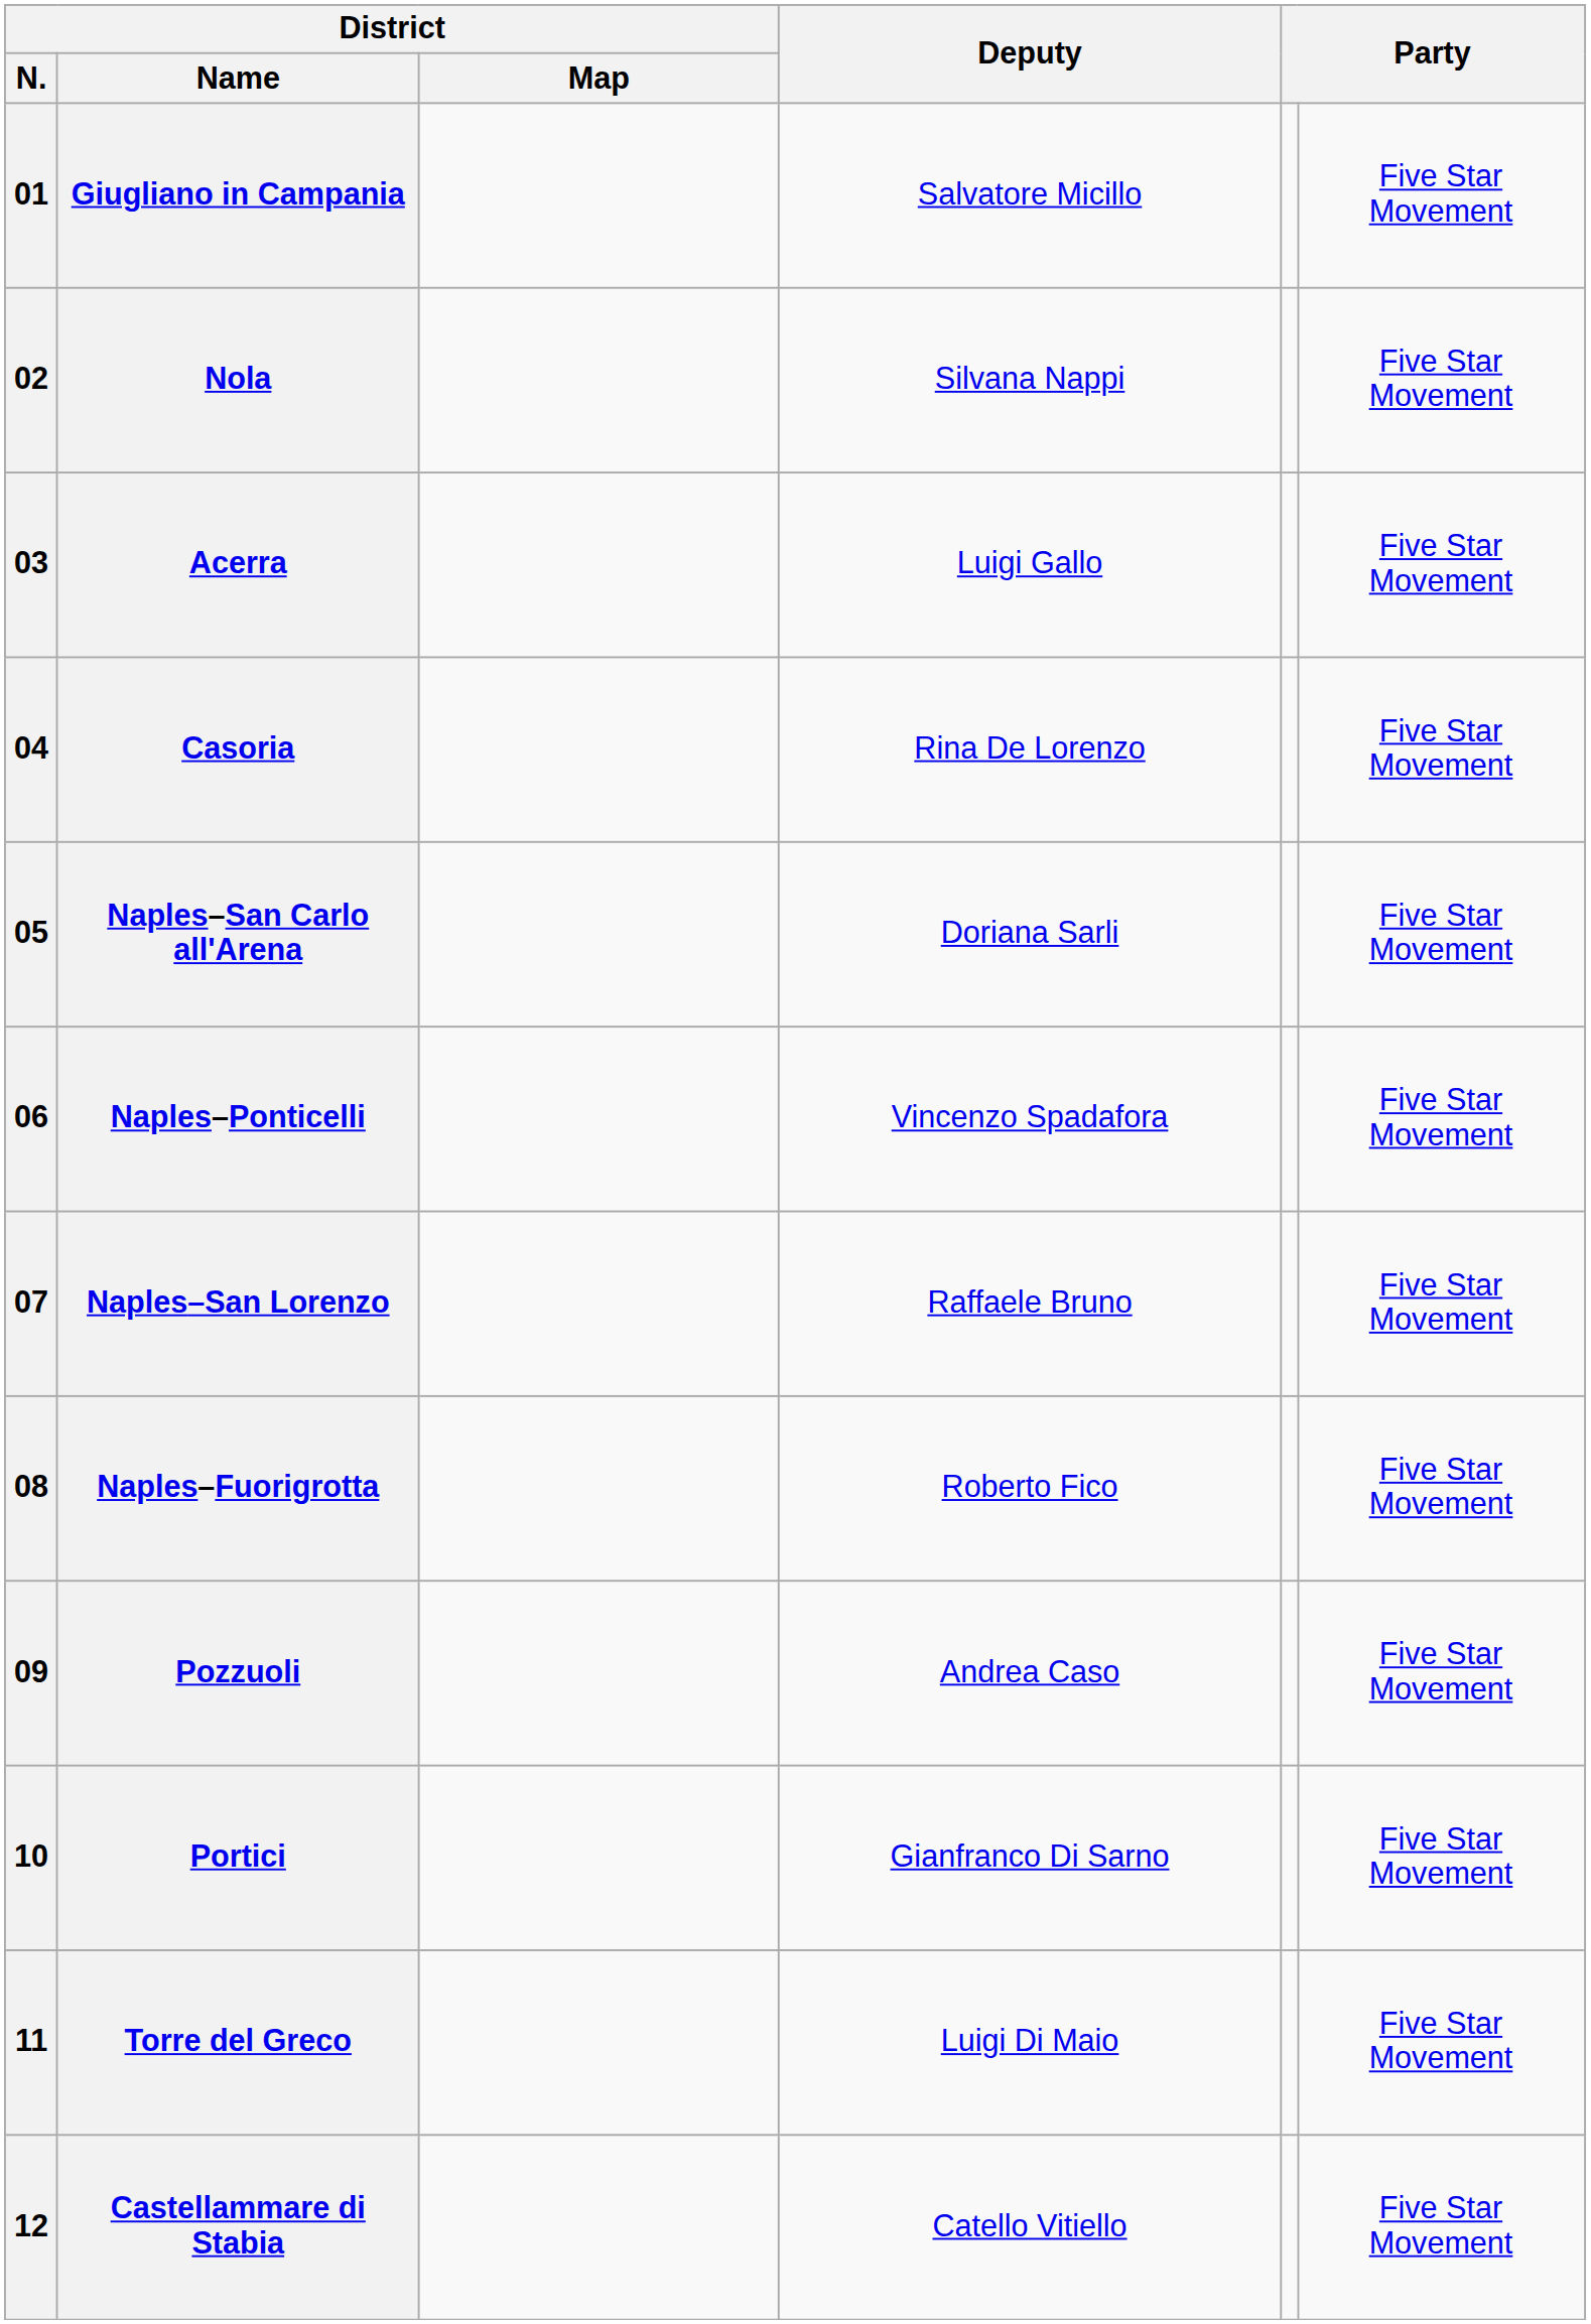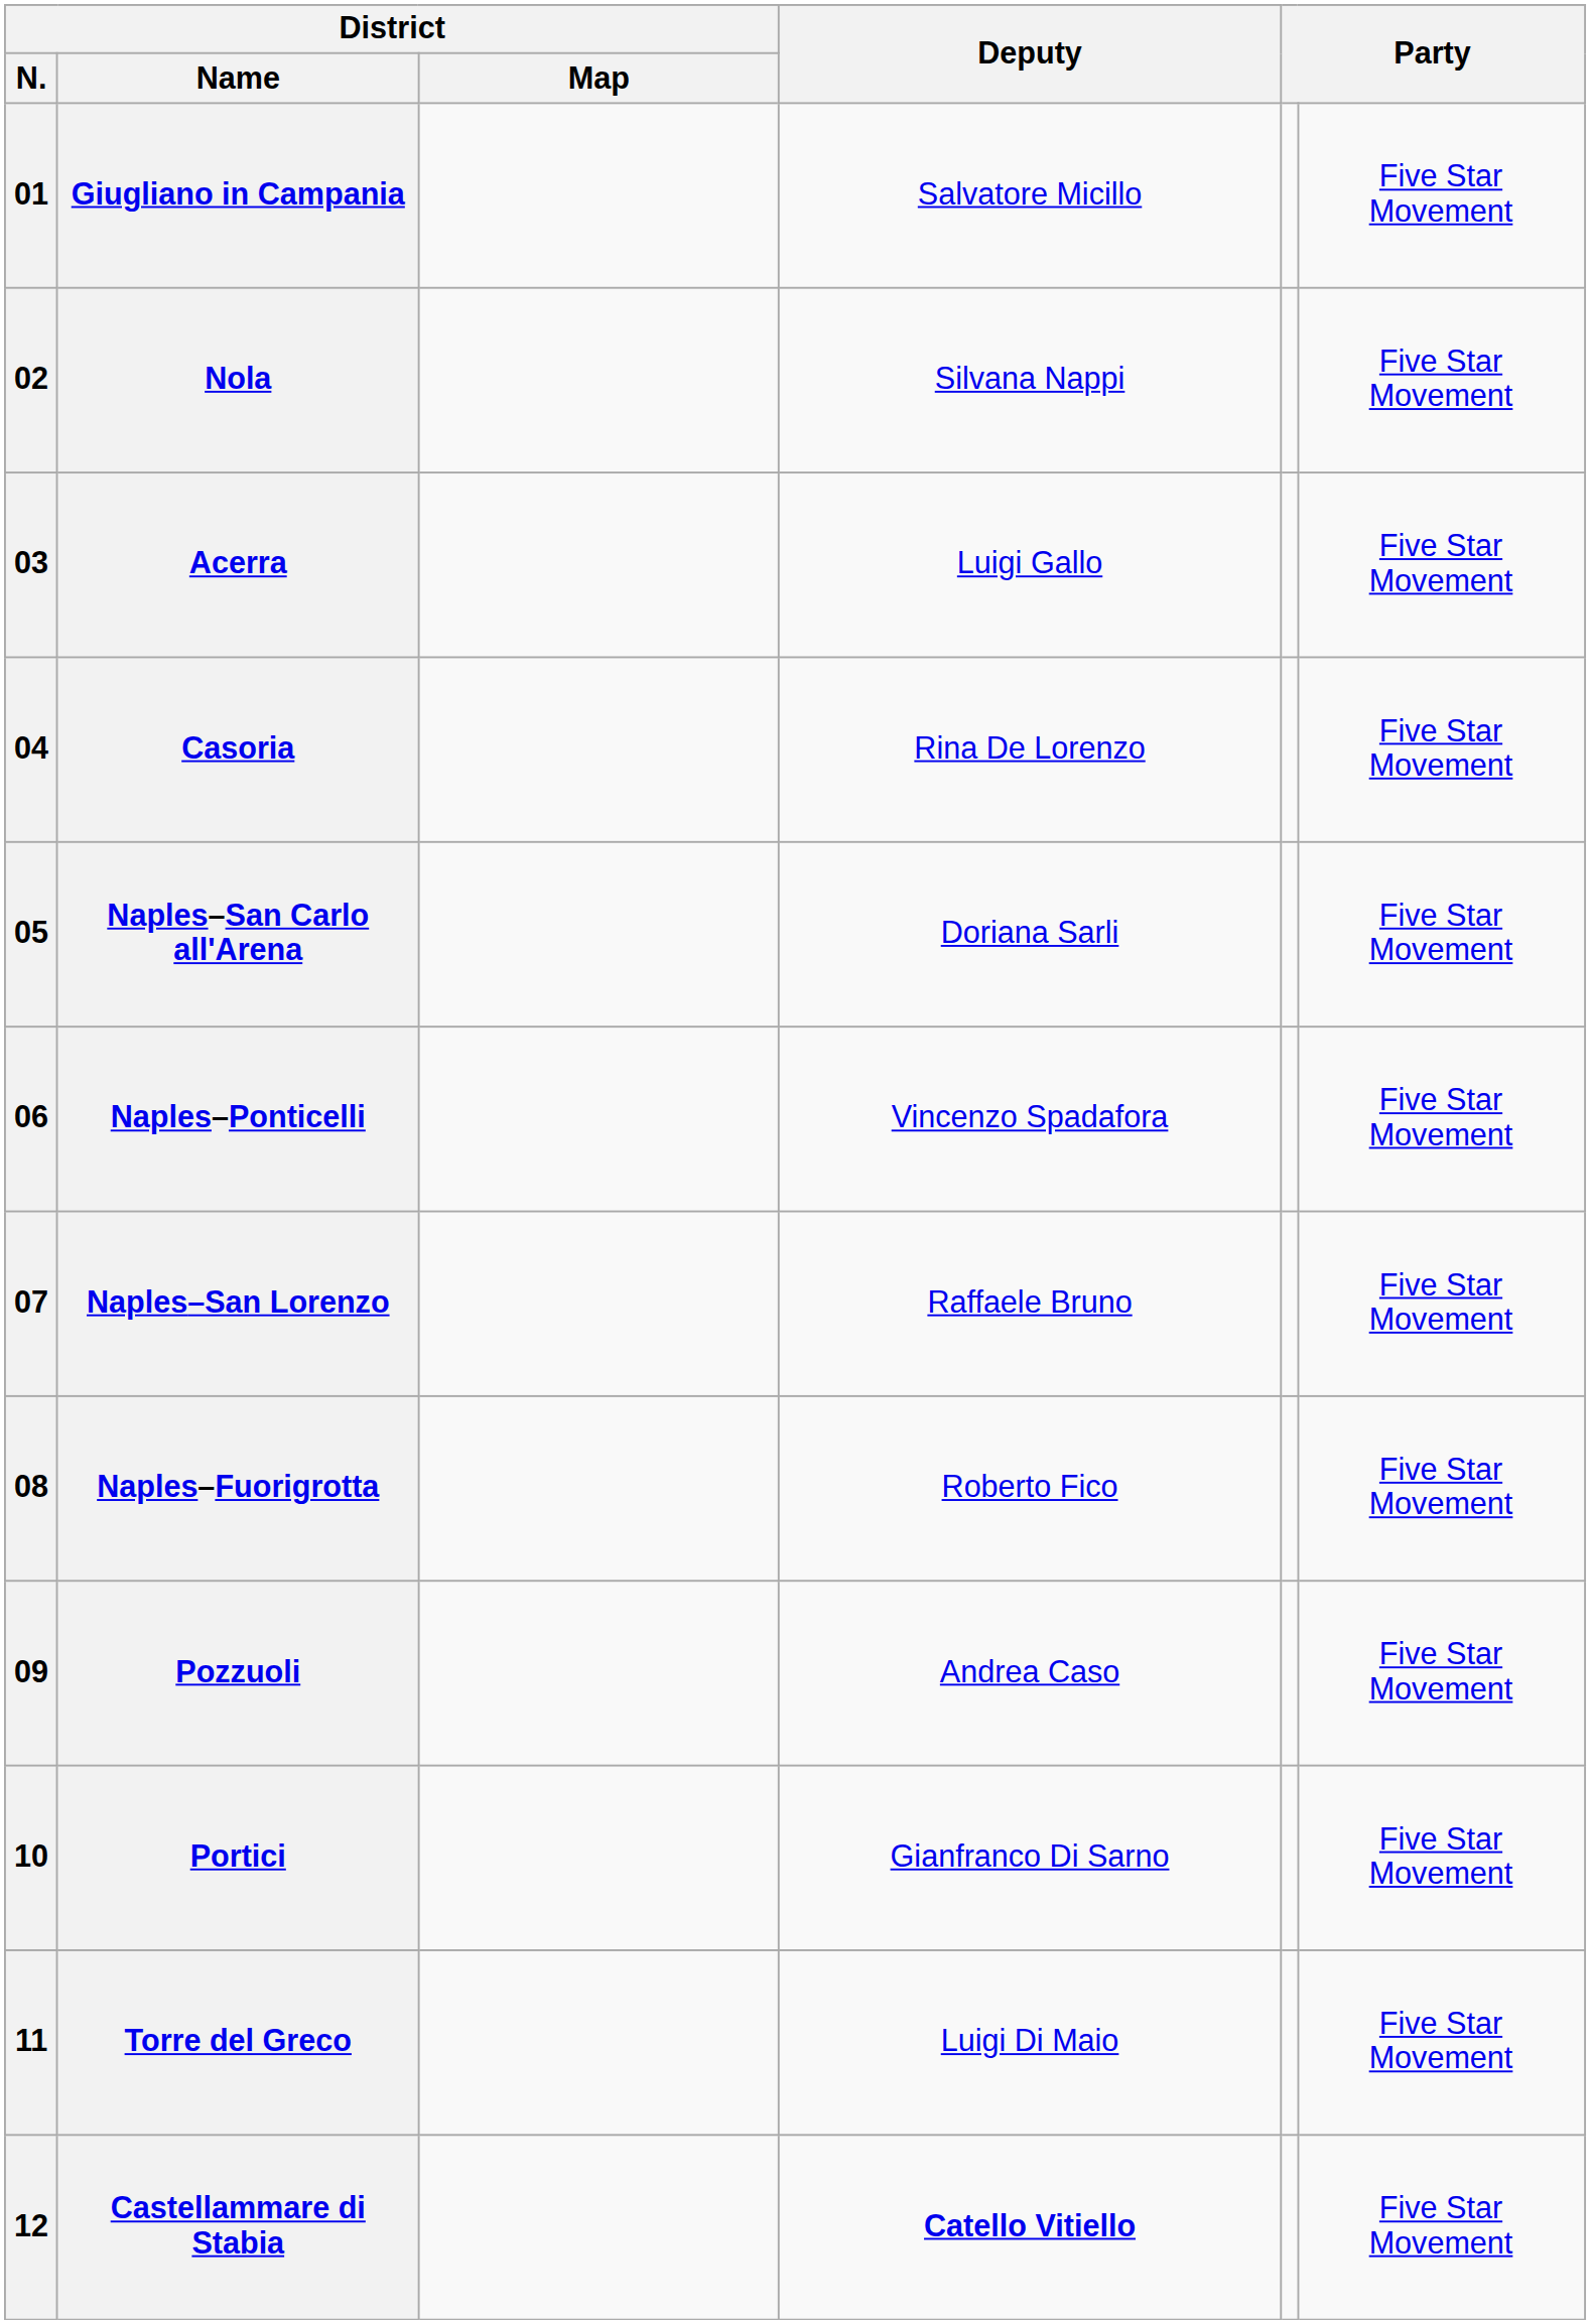Castellammare di Stabia | Deputy: normal -> bold
